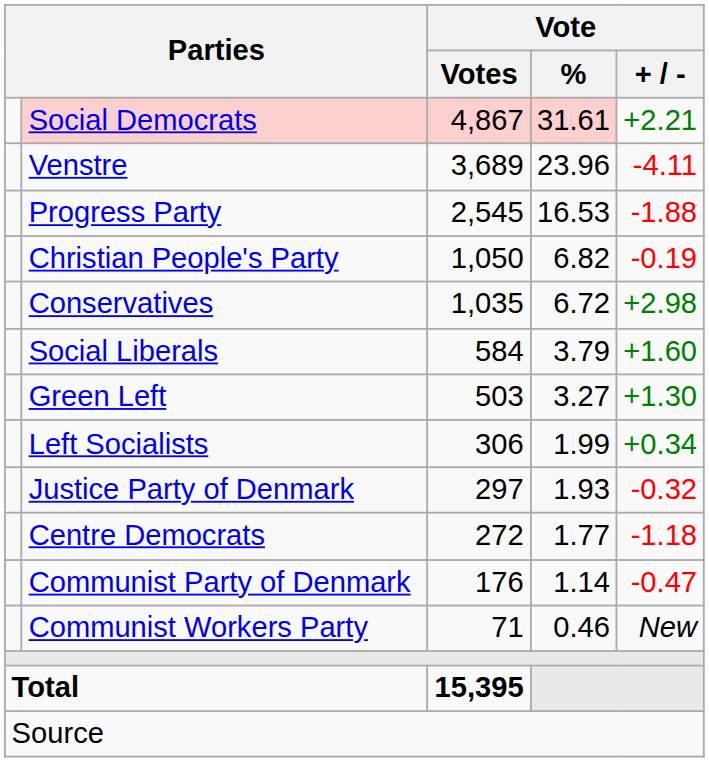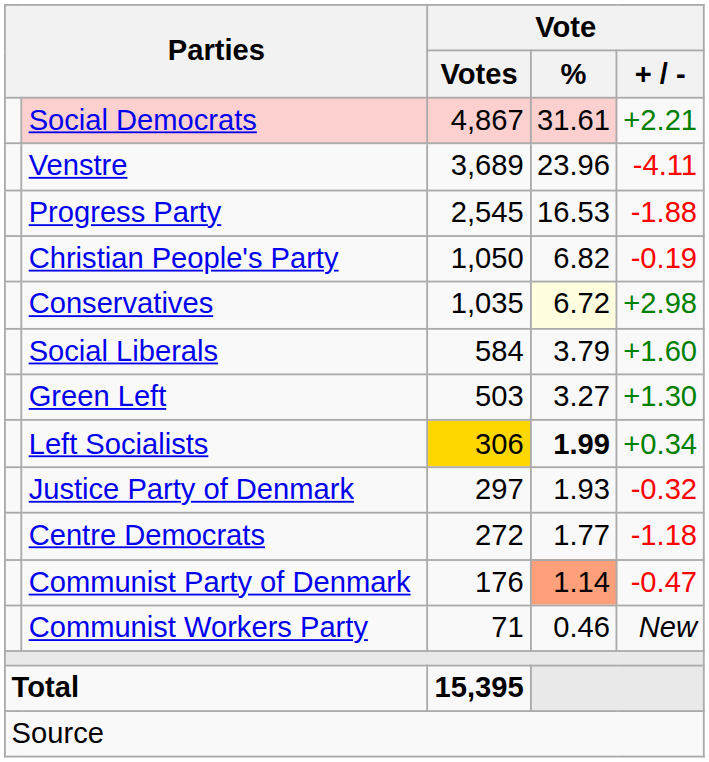Conservatives | Vote / %: no background -> lightyellow background
Left Socialists | Vote / Votes: no background -> gold background
Left Socialists | Vote / %: normal -> bold
Communist Party of Denmark | Vote / %: no background -> lightsalmon background
